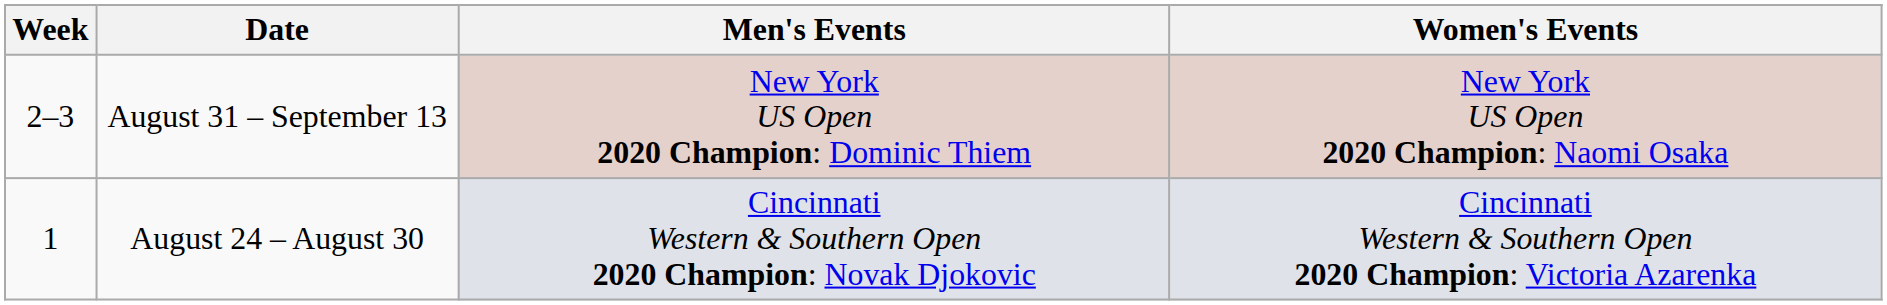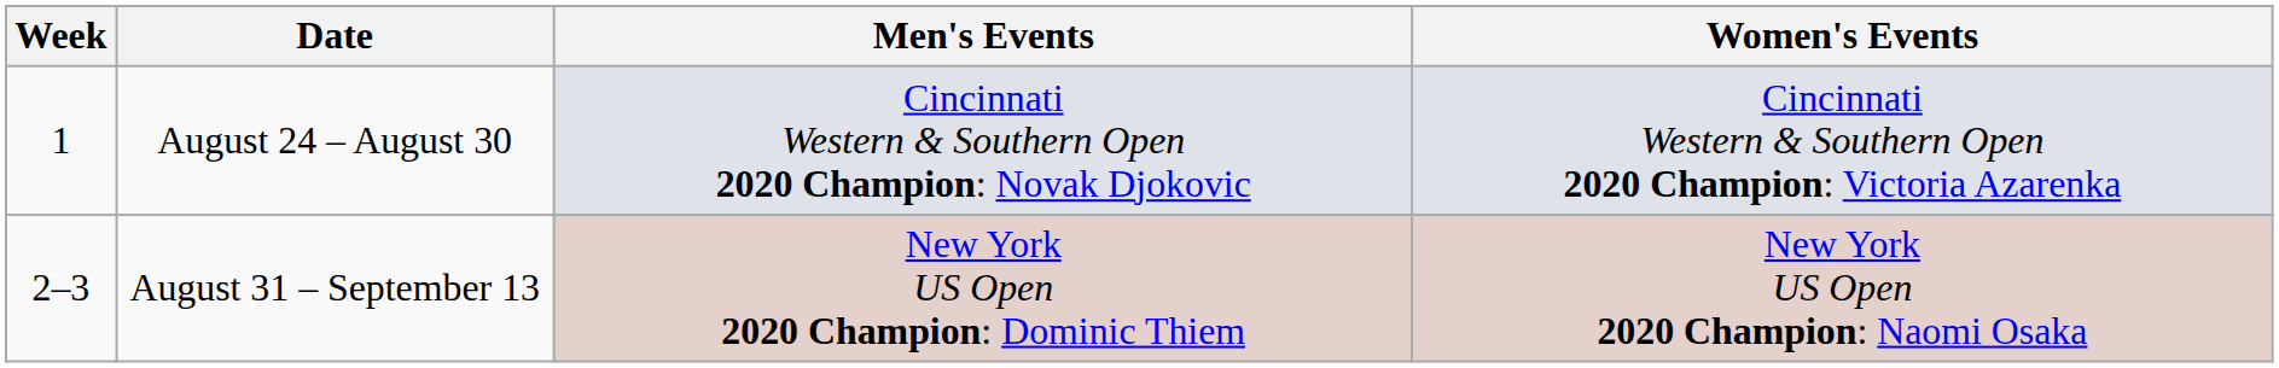rows swapped: August 24 – August 30 <-> August 31 – September 13
